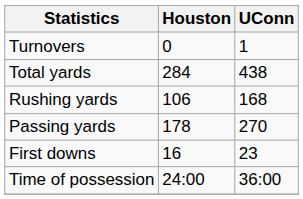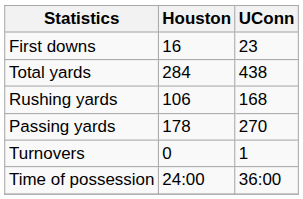rows swapped: First downs <-> Turnovers
